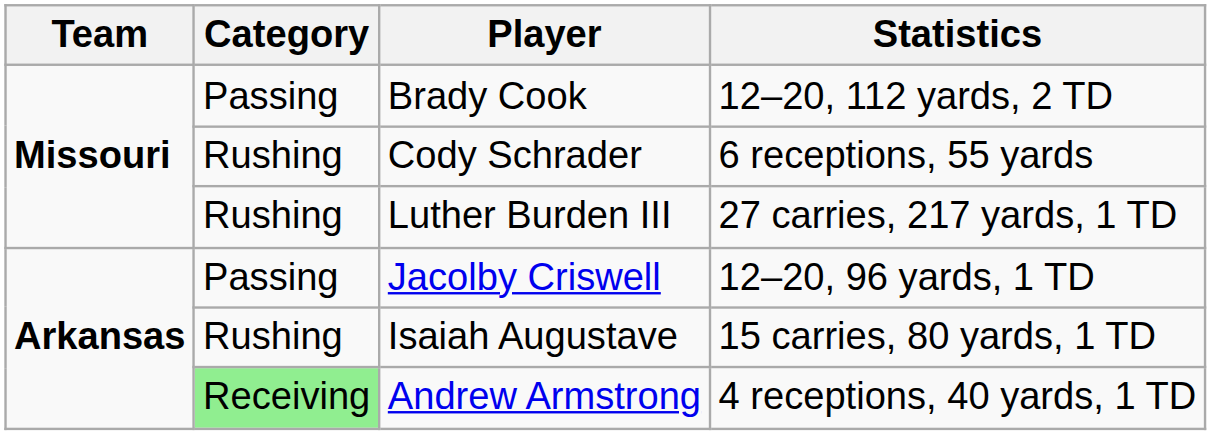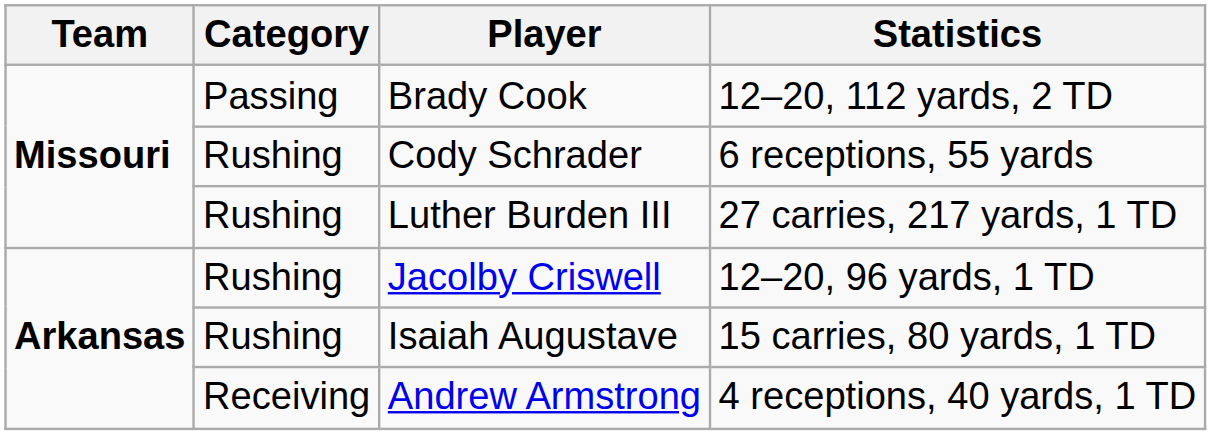Jacolby Criswell | Category: Passing -> Rushing
Andrew Armstrong | Category: lightgreen background -> no background
